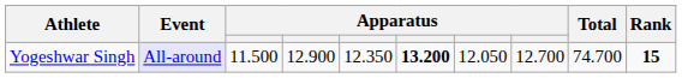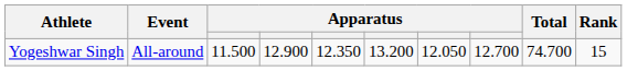row 3 | Event: lavender background -> no background
row 3 | column 6: bold -> normal
row 3 | Rank: bold -> normal
